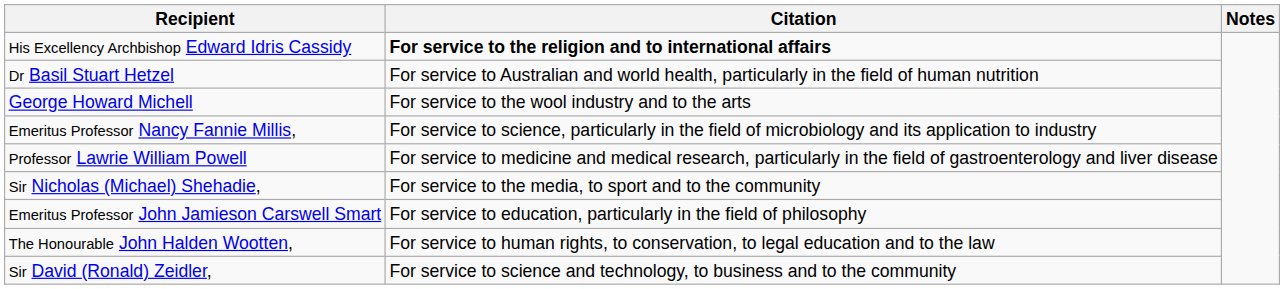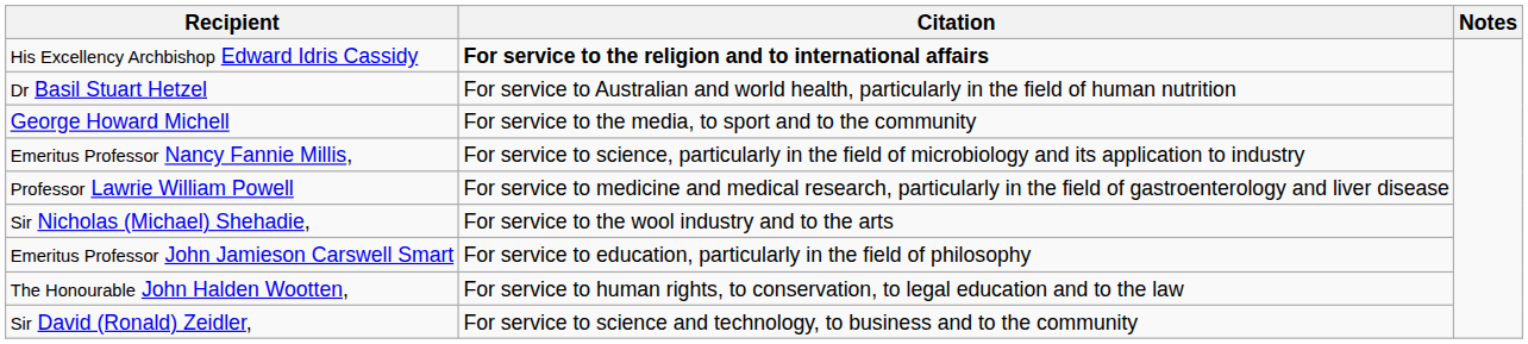George Howard Michell | Citation: For service to the wool industry and to the arts -> For service to the media, to sport and to the community
Sir Nicholas (Michael) Shehadie, | Citation: For service to the media, to sport and to the community -> For service to the wool industry and to the arts
